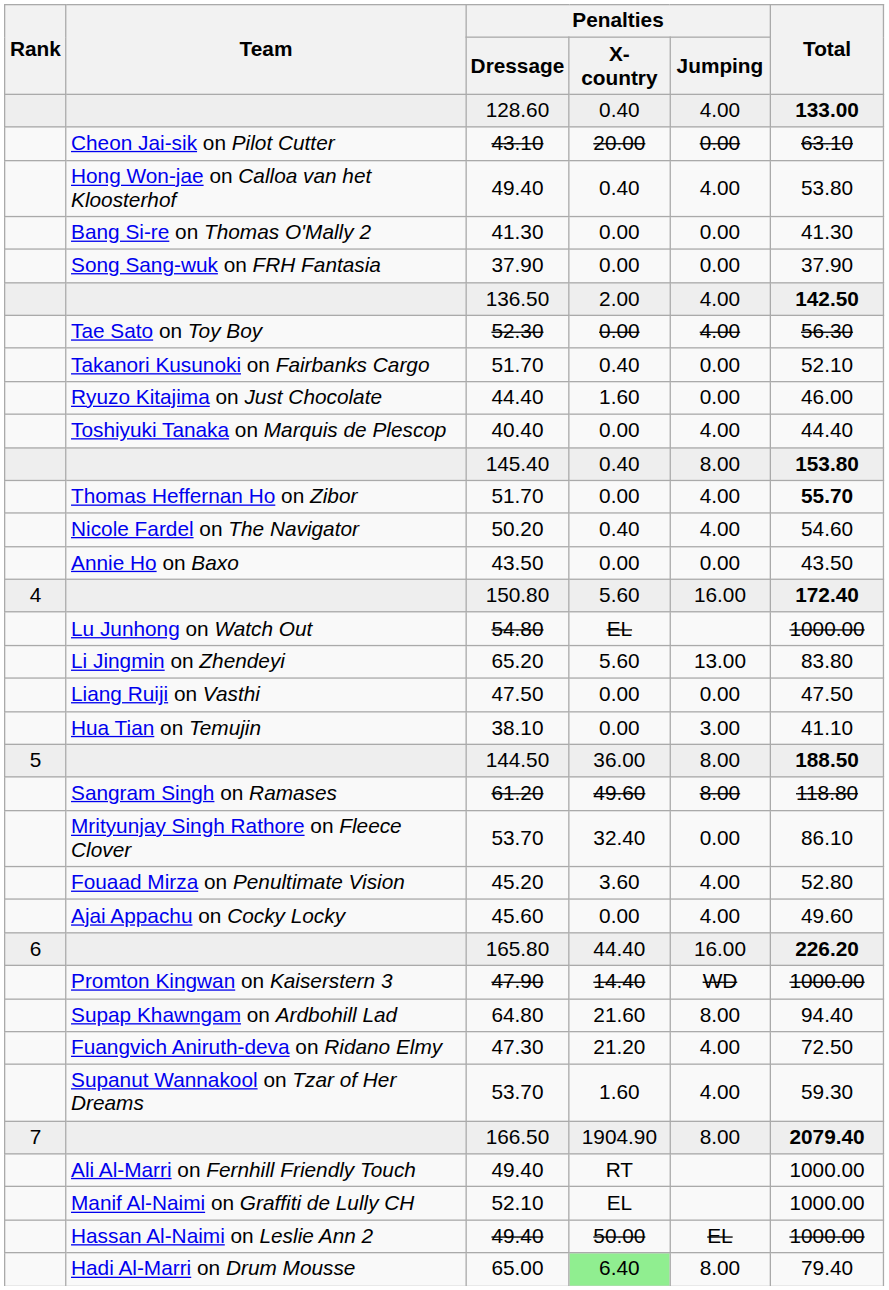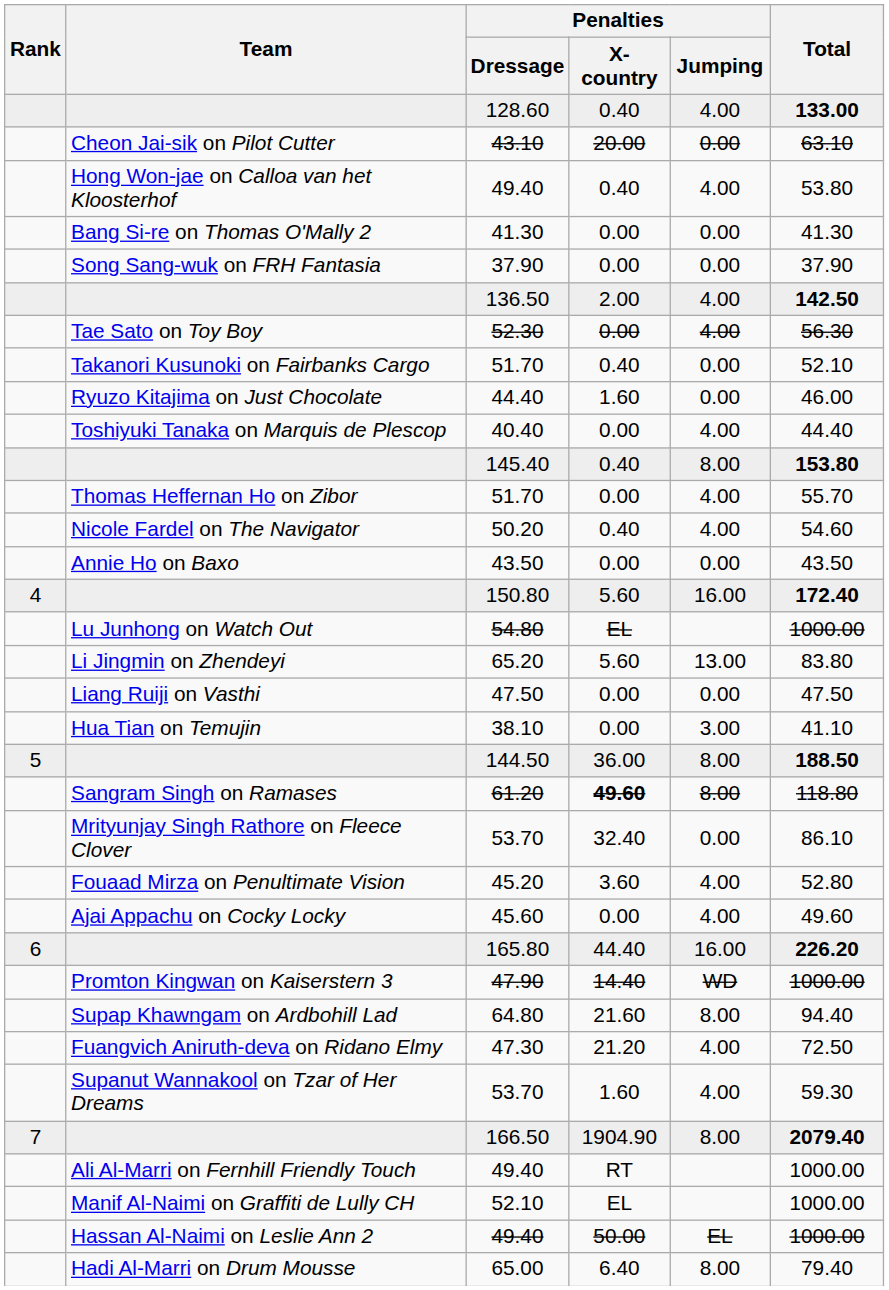Thomas Heffernan Ho on Zibor / 51.70 | Total: bold -> normal
61.20 | Penalties / X-country: normal -> bold
65.00 | Penalties / X-country: lightgreen background -> no background
